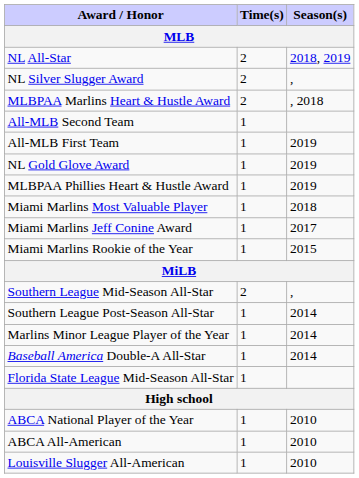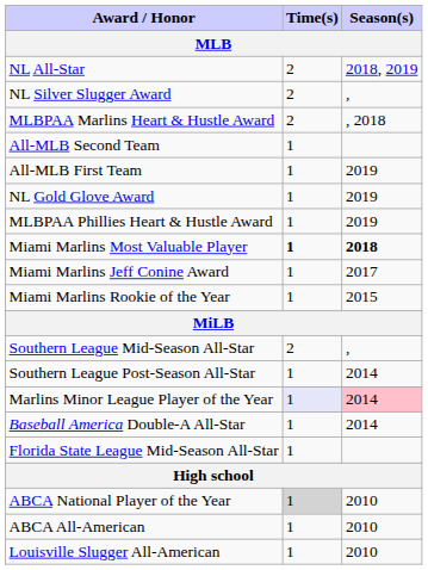Miami Marlins Most Valuable Player | Time(s): normal -> bold
Miami Marlins Most Valuable Player | Season(s): normal -> bold
Marlins Minor League Player of the Year | Time(s): no background -> lavender background
Marlins Minor League Player of the Year | Season(s): no background -> pink background
ABCA National Player of the Year | Time(s): no background -> lightgrey background
